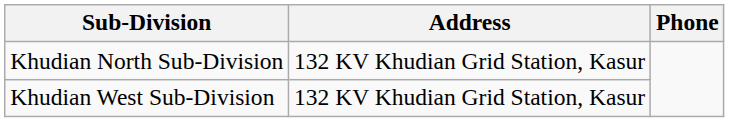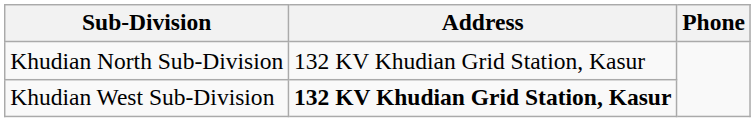Khudian West Sub-Division | Address: normal -> bold
